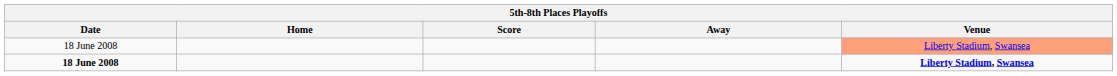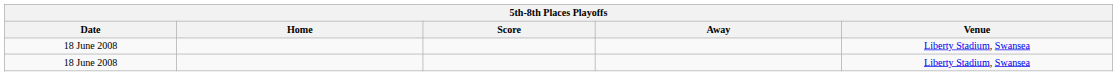row 3 | Venue: lightsalmon background -> no background
row 4 | Date: bold -> normal
row 4 | Venue: bold -> normal
